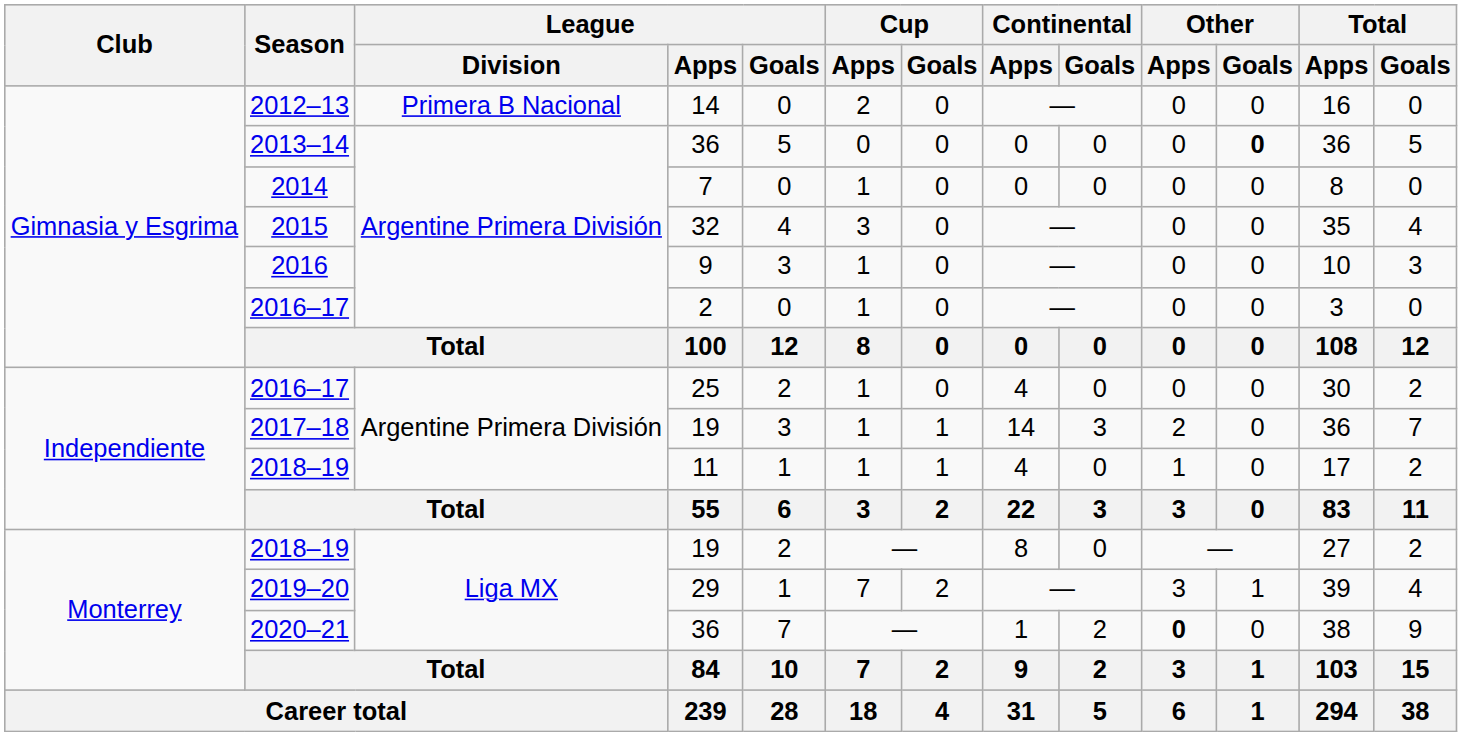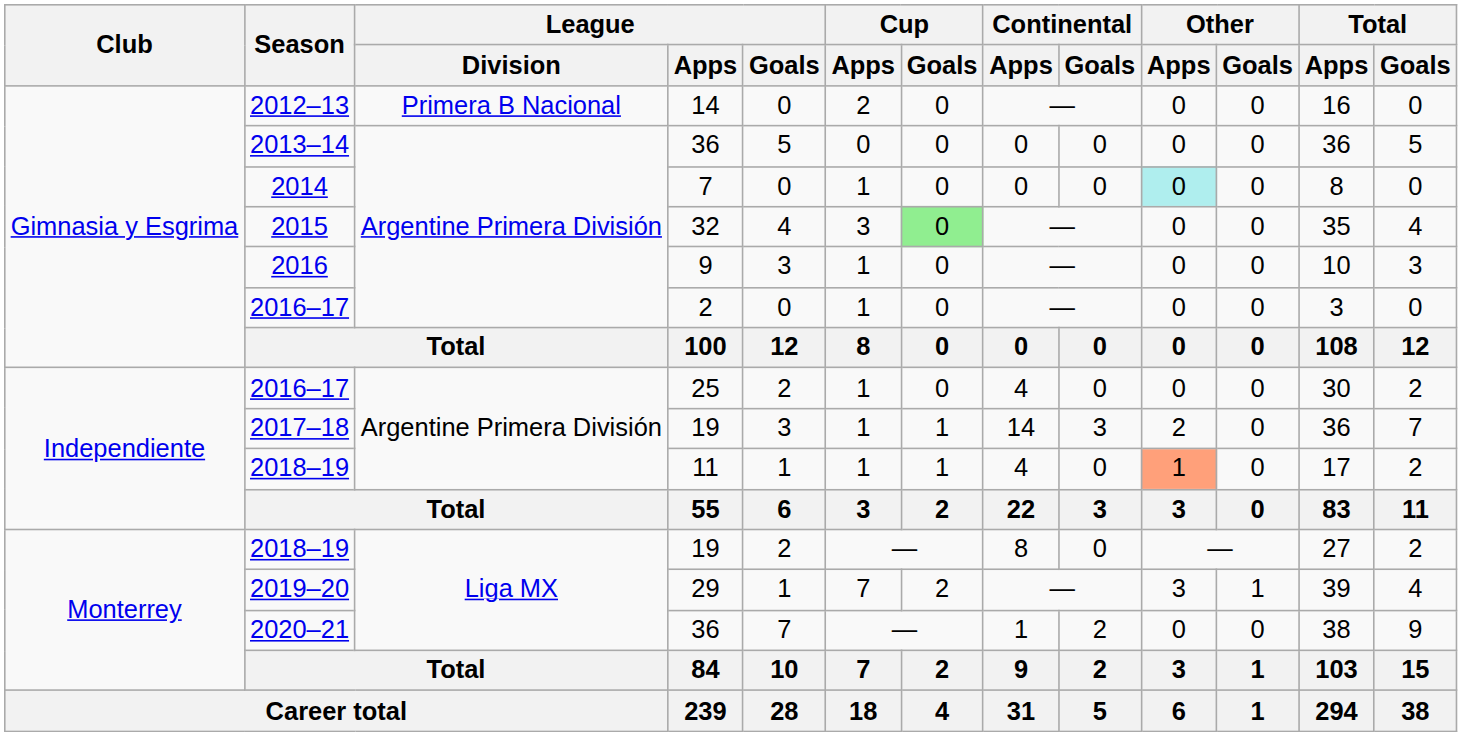2013–14 | Other / Goals: bold -> normal
2014 | Other / Apps: no background -> paleturquoise background
2015 | Cup / Goals: no background -> lightgreen background
2018–19 / 11 | Other / Apps: no background -> lightsalmon background
2020–21 | Other / Apps: bold -> normal
